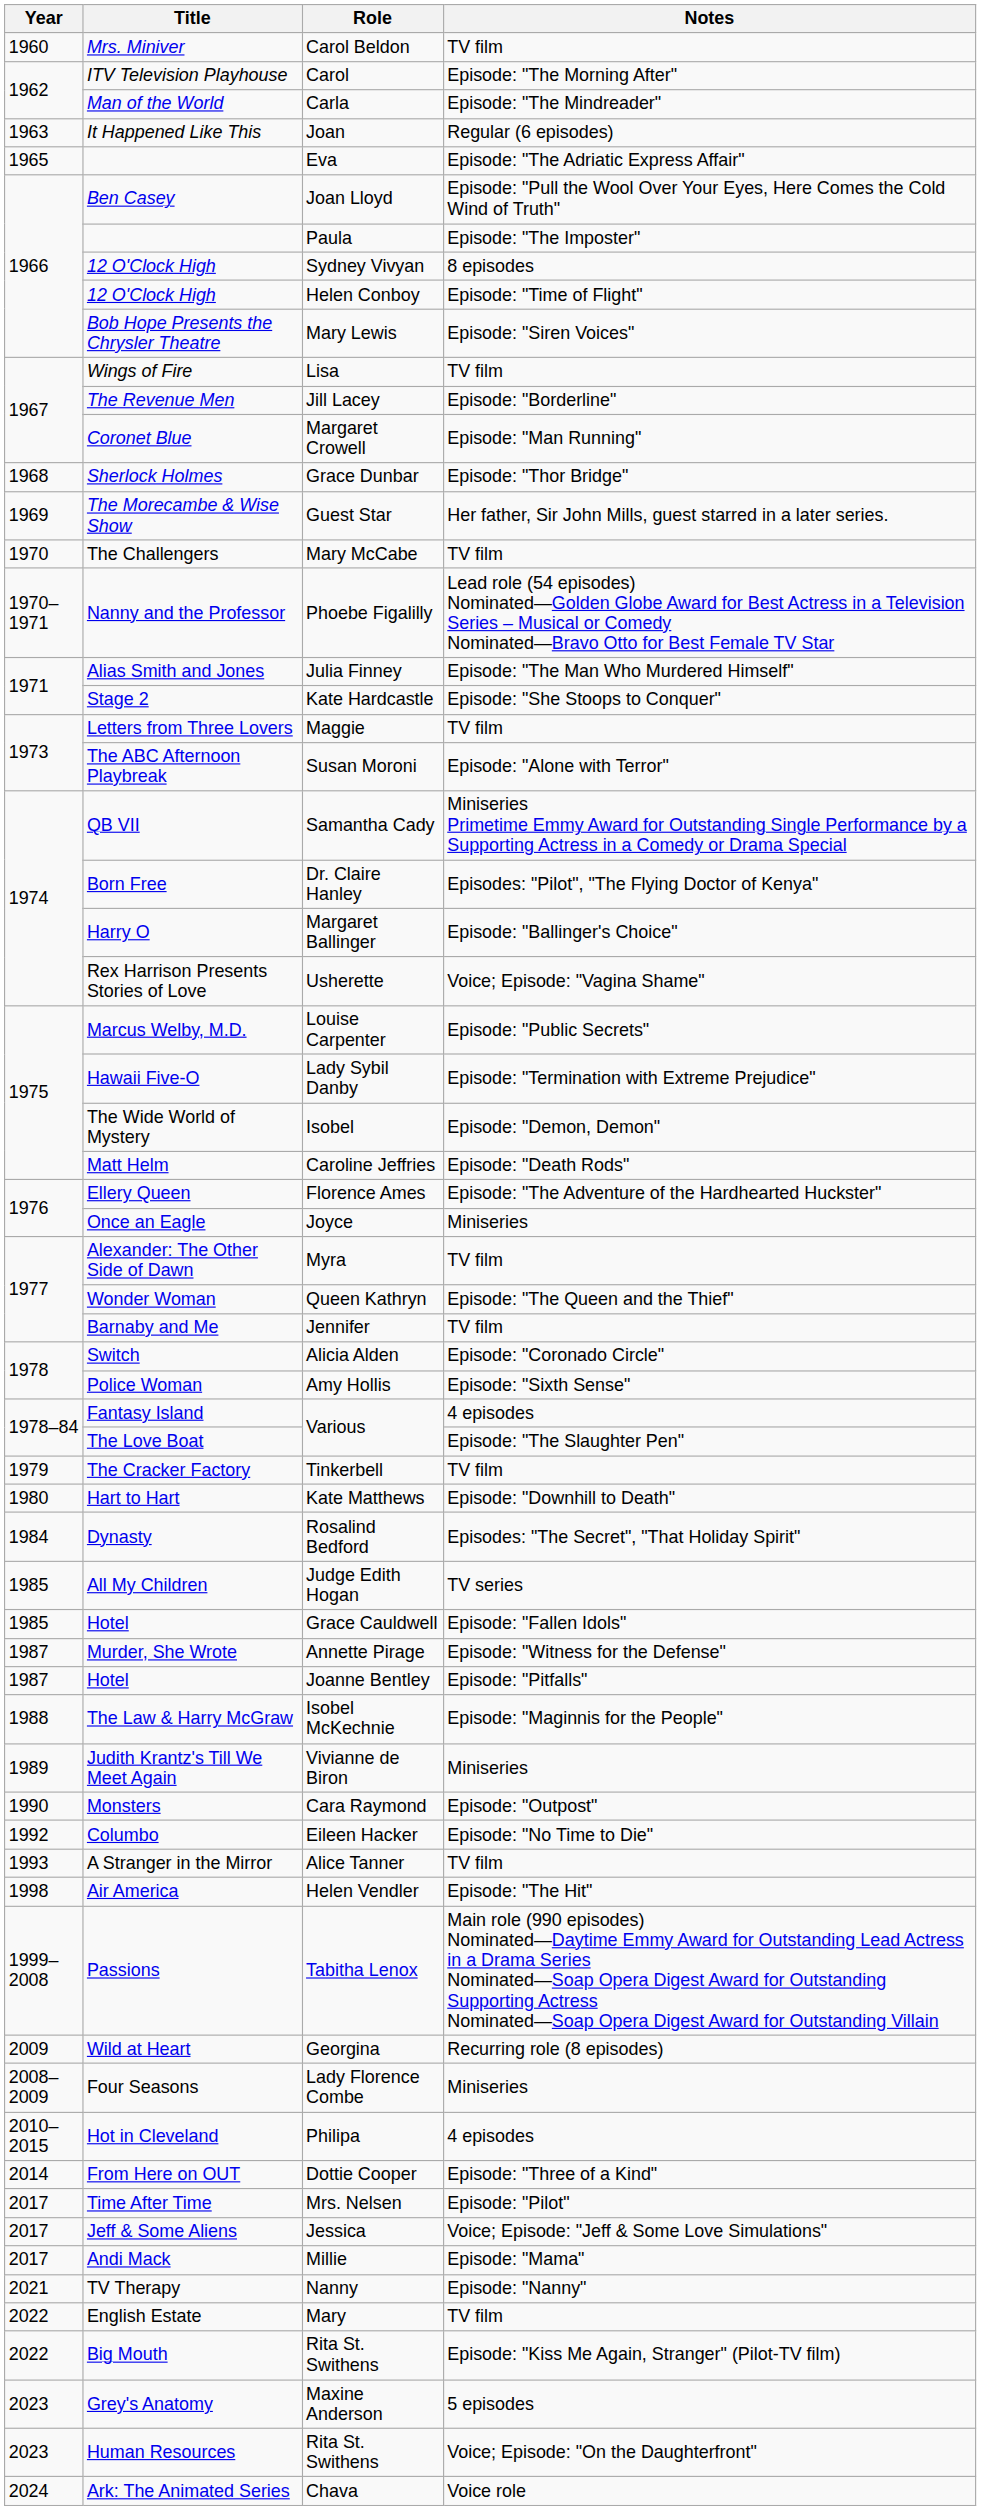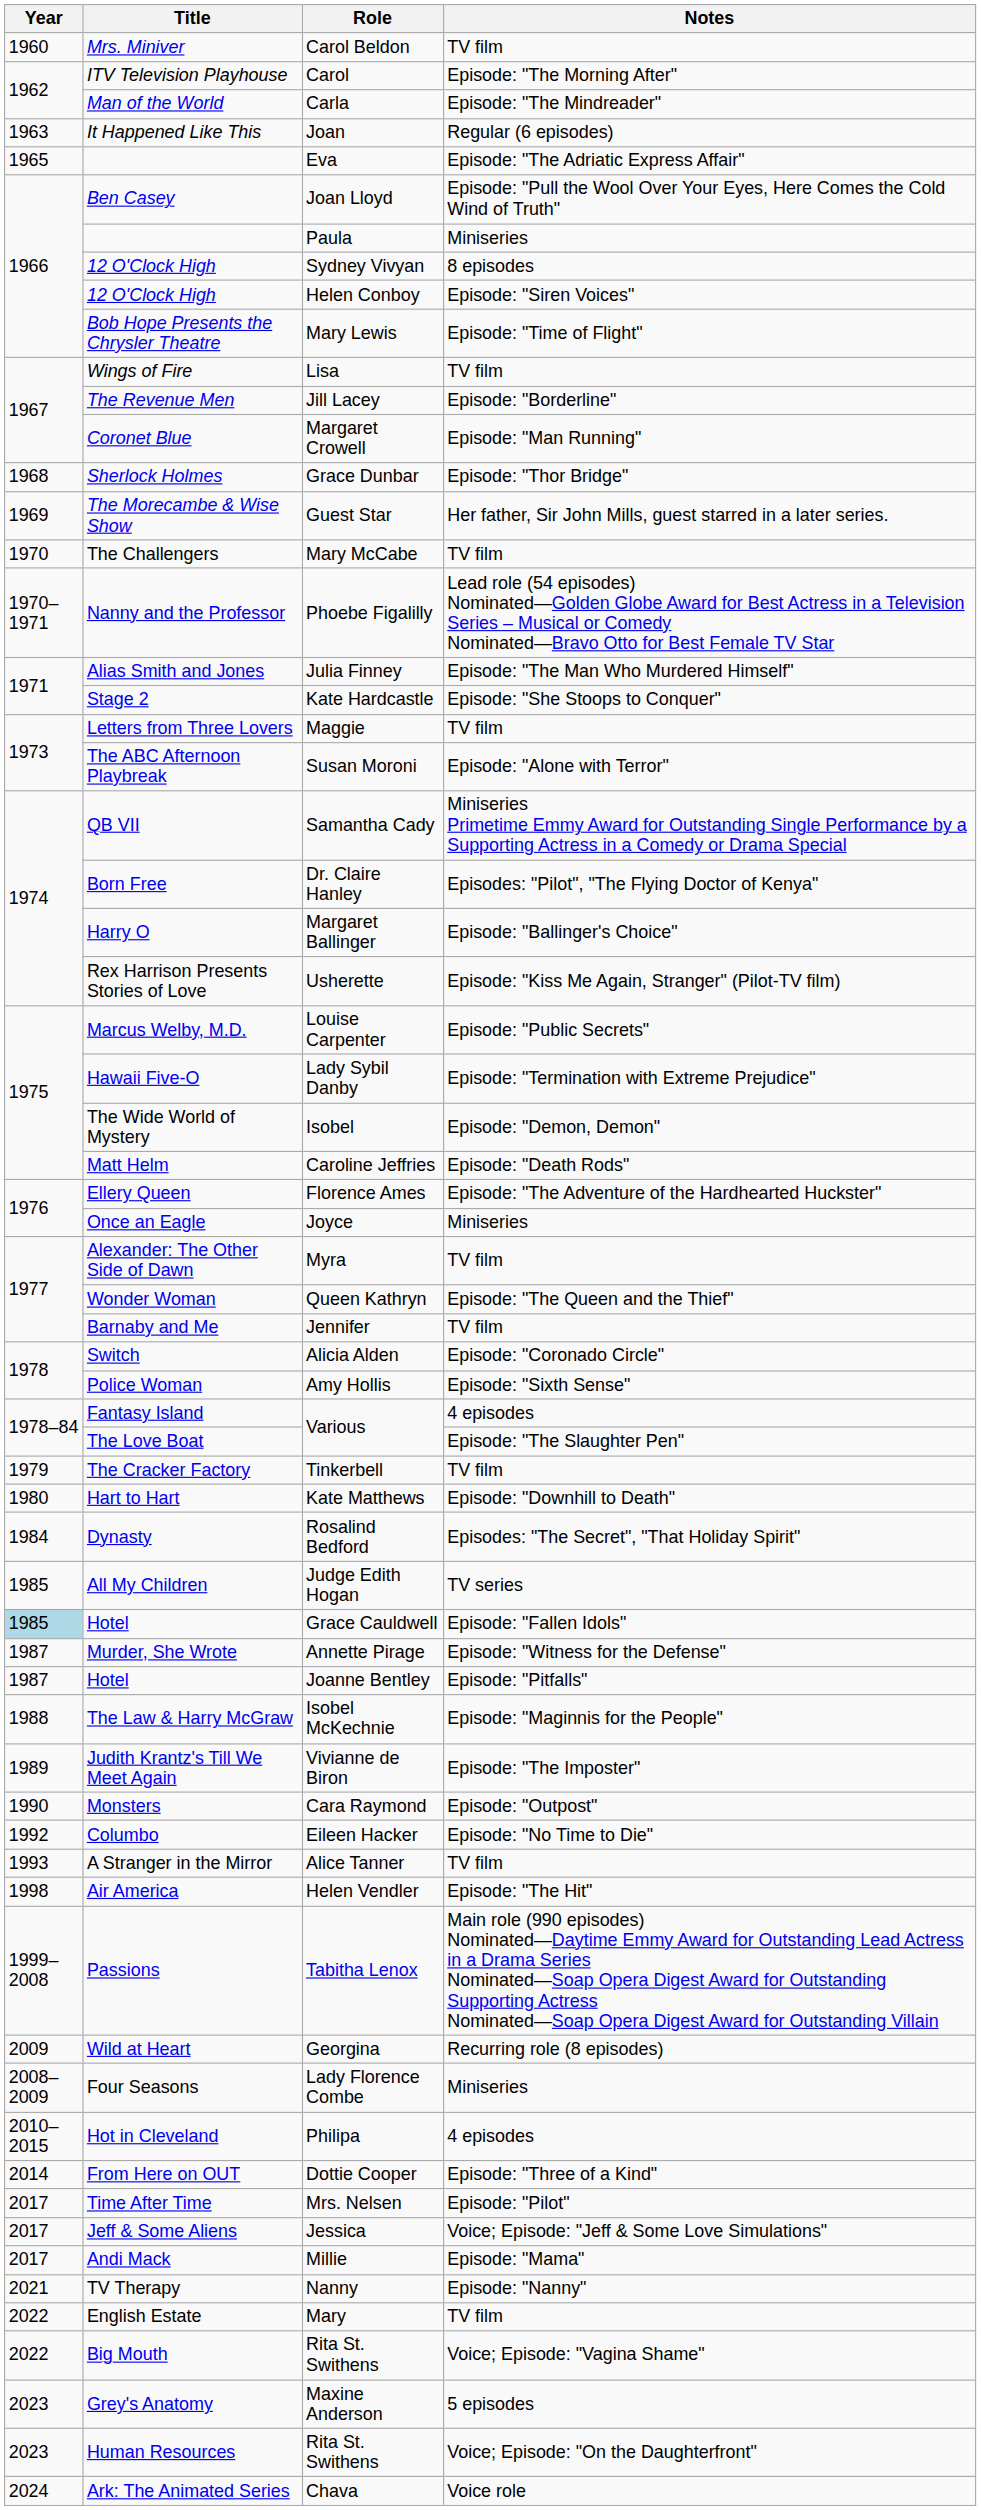Paula | Notes: Episode: "The Imposter" -> Miniseries
Helen Conboy | Notes: Episode: "Time of Flight" -> Episode: "Siren Voices"
Mary Lewis | Notes: Episode: "Siren Voices" -> Episode: "Time of Flight"
Usherette | Notes: Voice; Episode: "Vagina Shame" -> Episode: "Kiss Me Again, Stranger" (Pilot-TV film)
Grace Cauldwell | Year: no background -> lightblue background
Vivianne de Biron | Notes: Miniseries -> Episode: "The Imposter"
Big Mouth / Rita St. Swithens | Notes: Episode: "Kiss Me Again, Stranger" (Pilot-TV film) -> Voice; Episode: "Vagina Shame"
